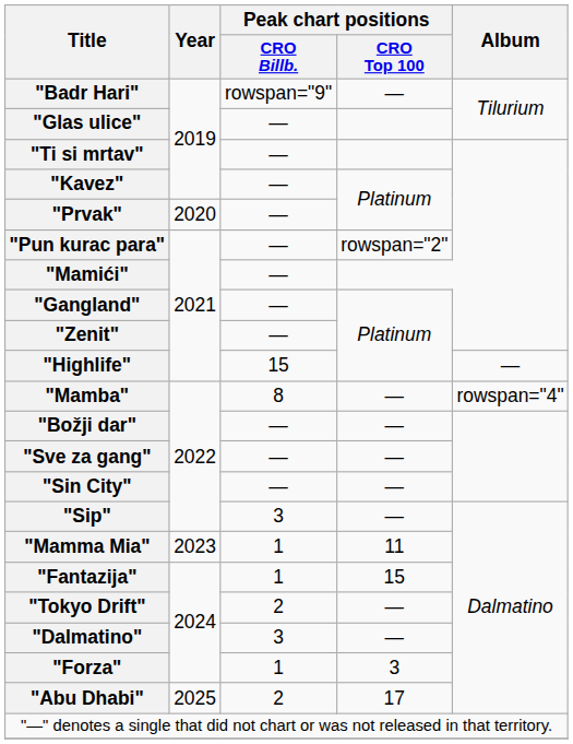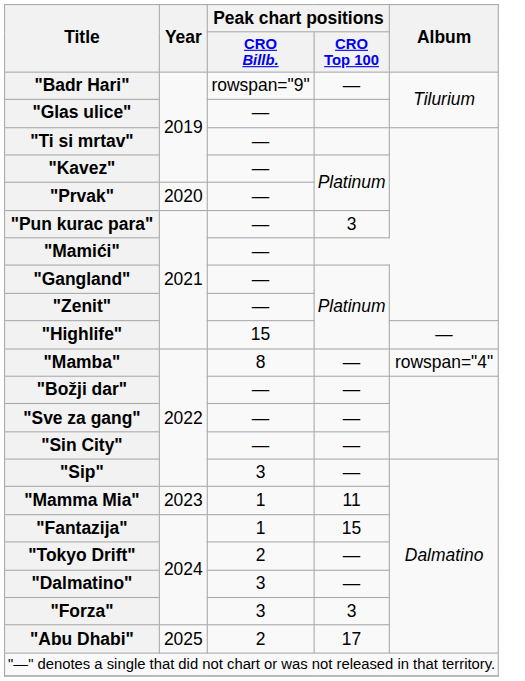"Pun kurac para" | Peak chart positions / CRO Top 100: rowspan="2" -> 3
"Forza" | Peak chart positions / CRO Billb.: 1 -> 3
